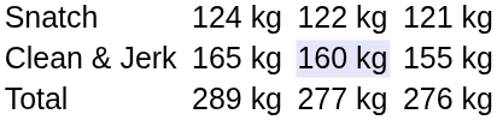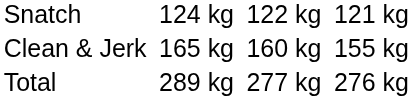Clean & Jerk | column 3: lavender background -> no background
